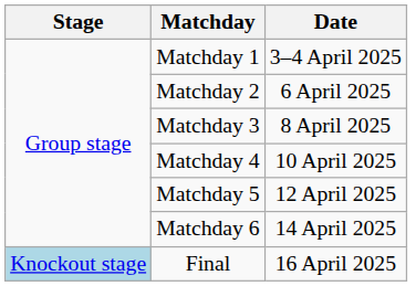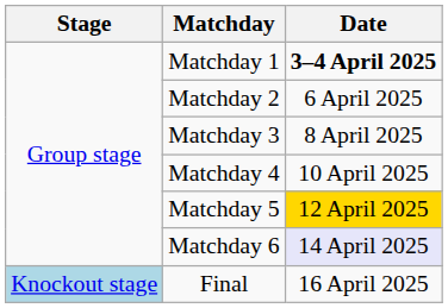Matchday 1 | Date: normal -> bold
Matchday 5 | Date: no background -> gold background
Matchday 6 | Date: no background -> lavender background
